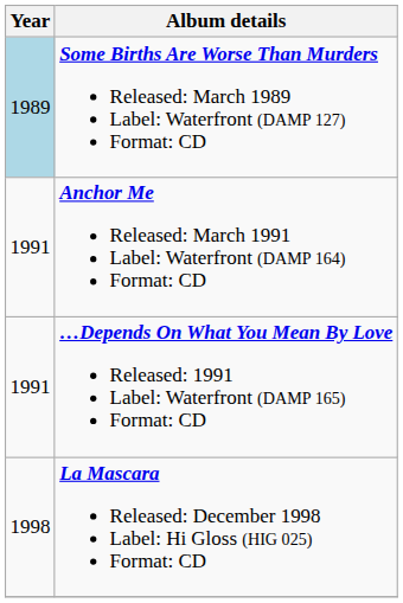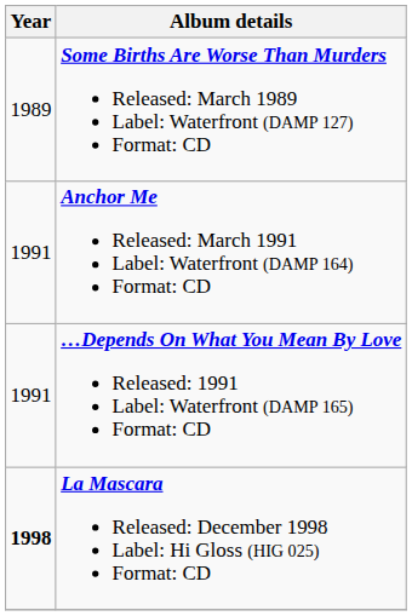row 2 | Year: lightblue background -> no background
row 5 | Year: normal -> bold
